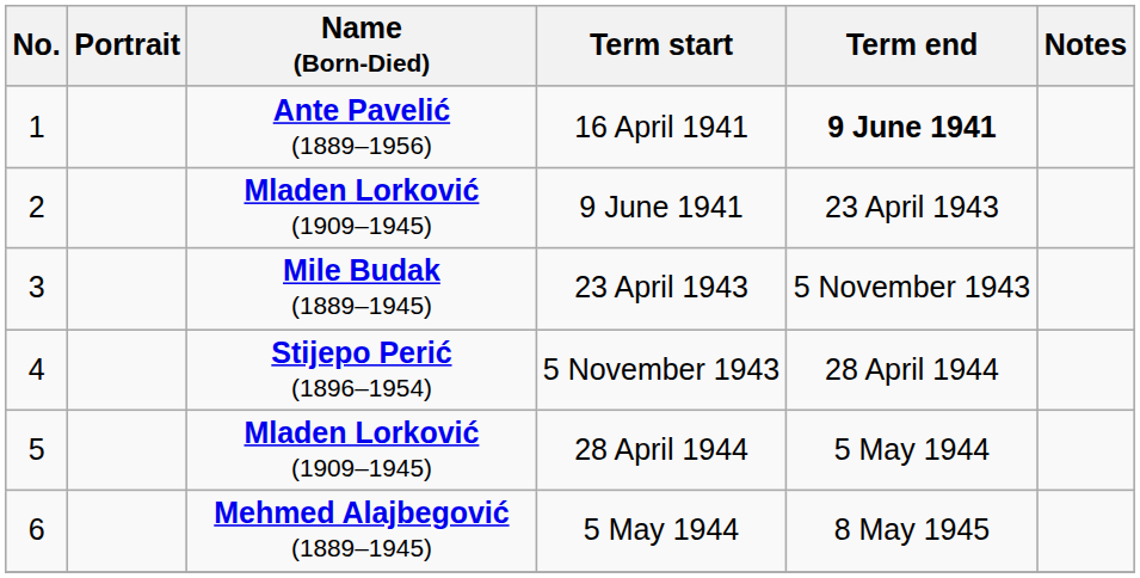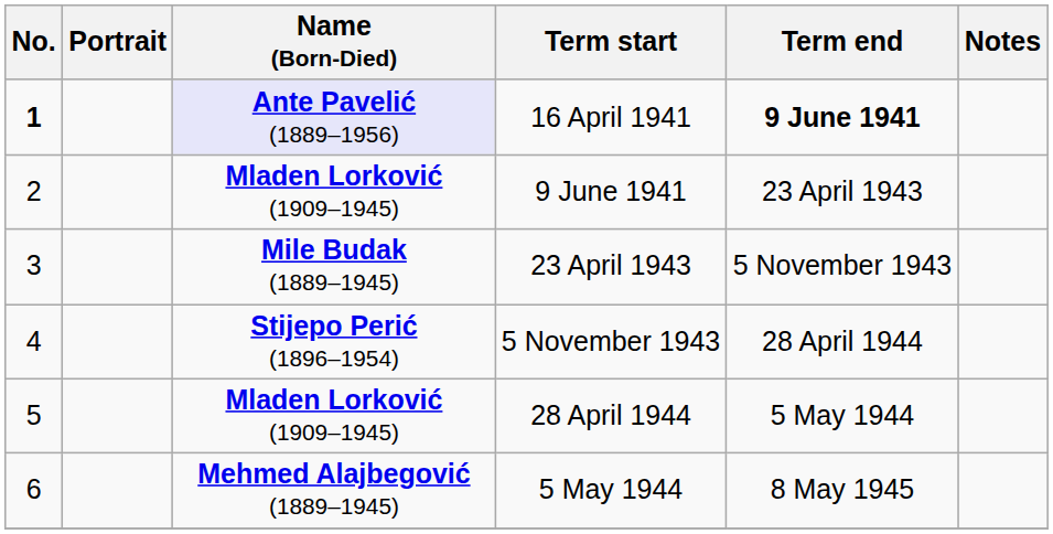16 April 1941 | No.: normal -> bold
16 April 1941 | Name (Born-Died): no background -> lavender background
